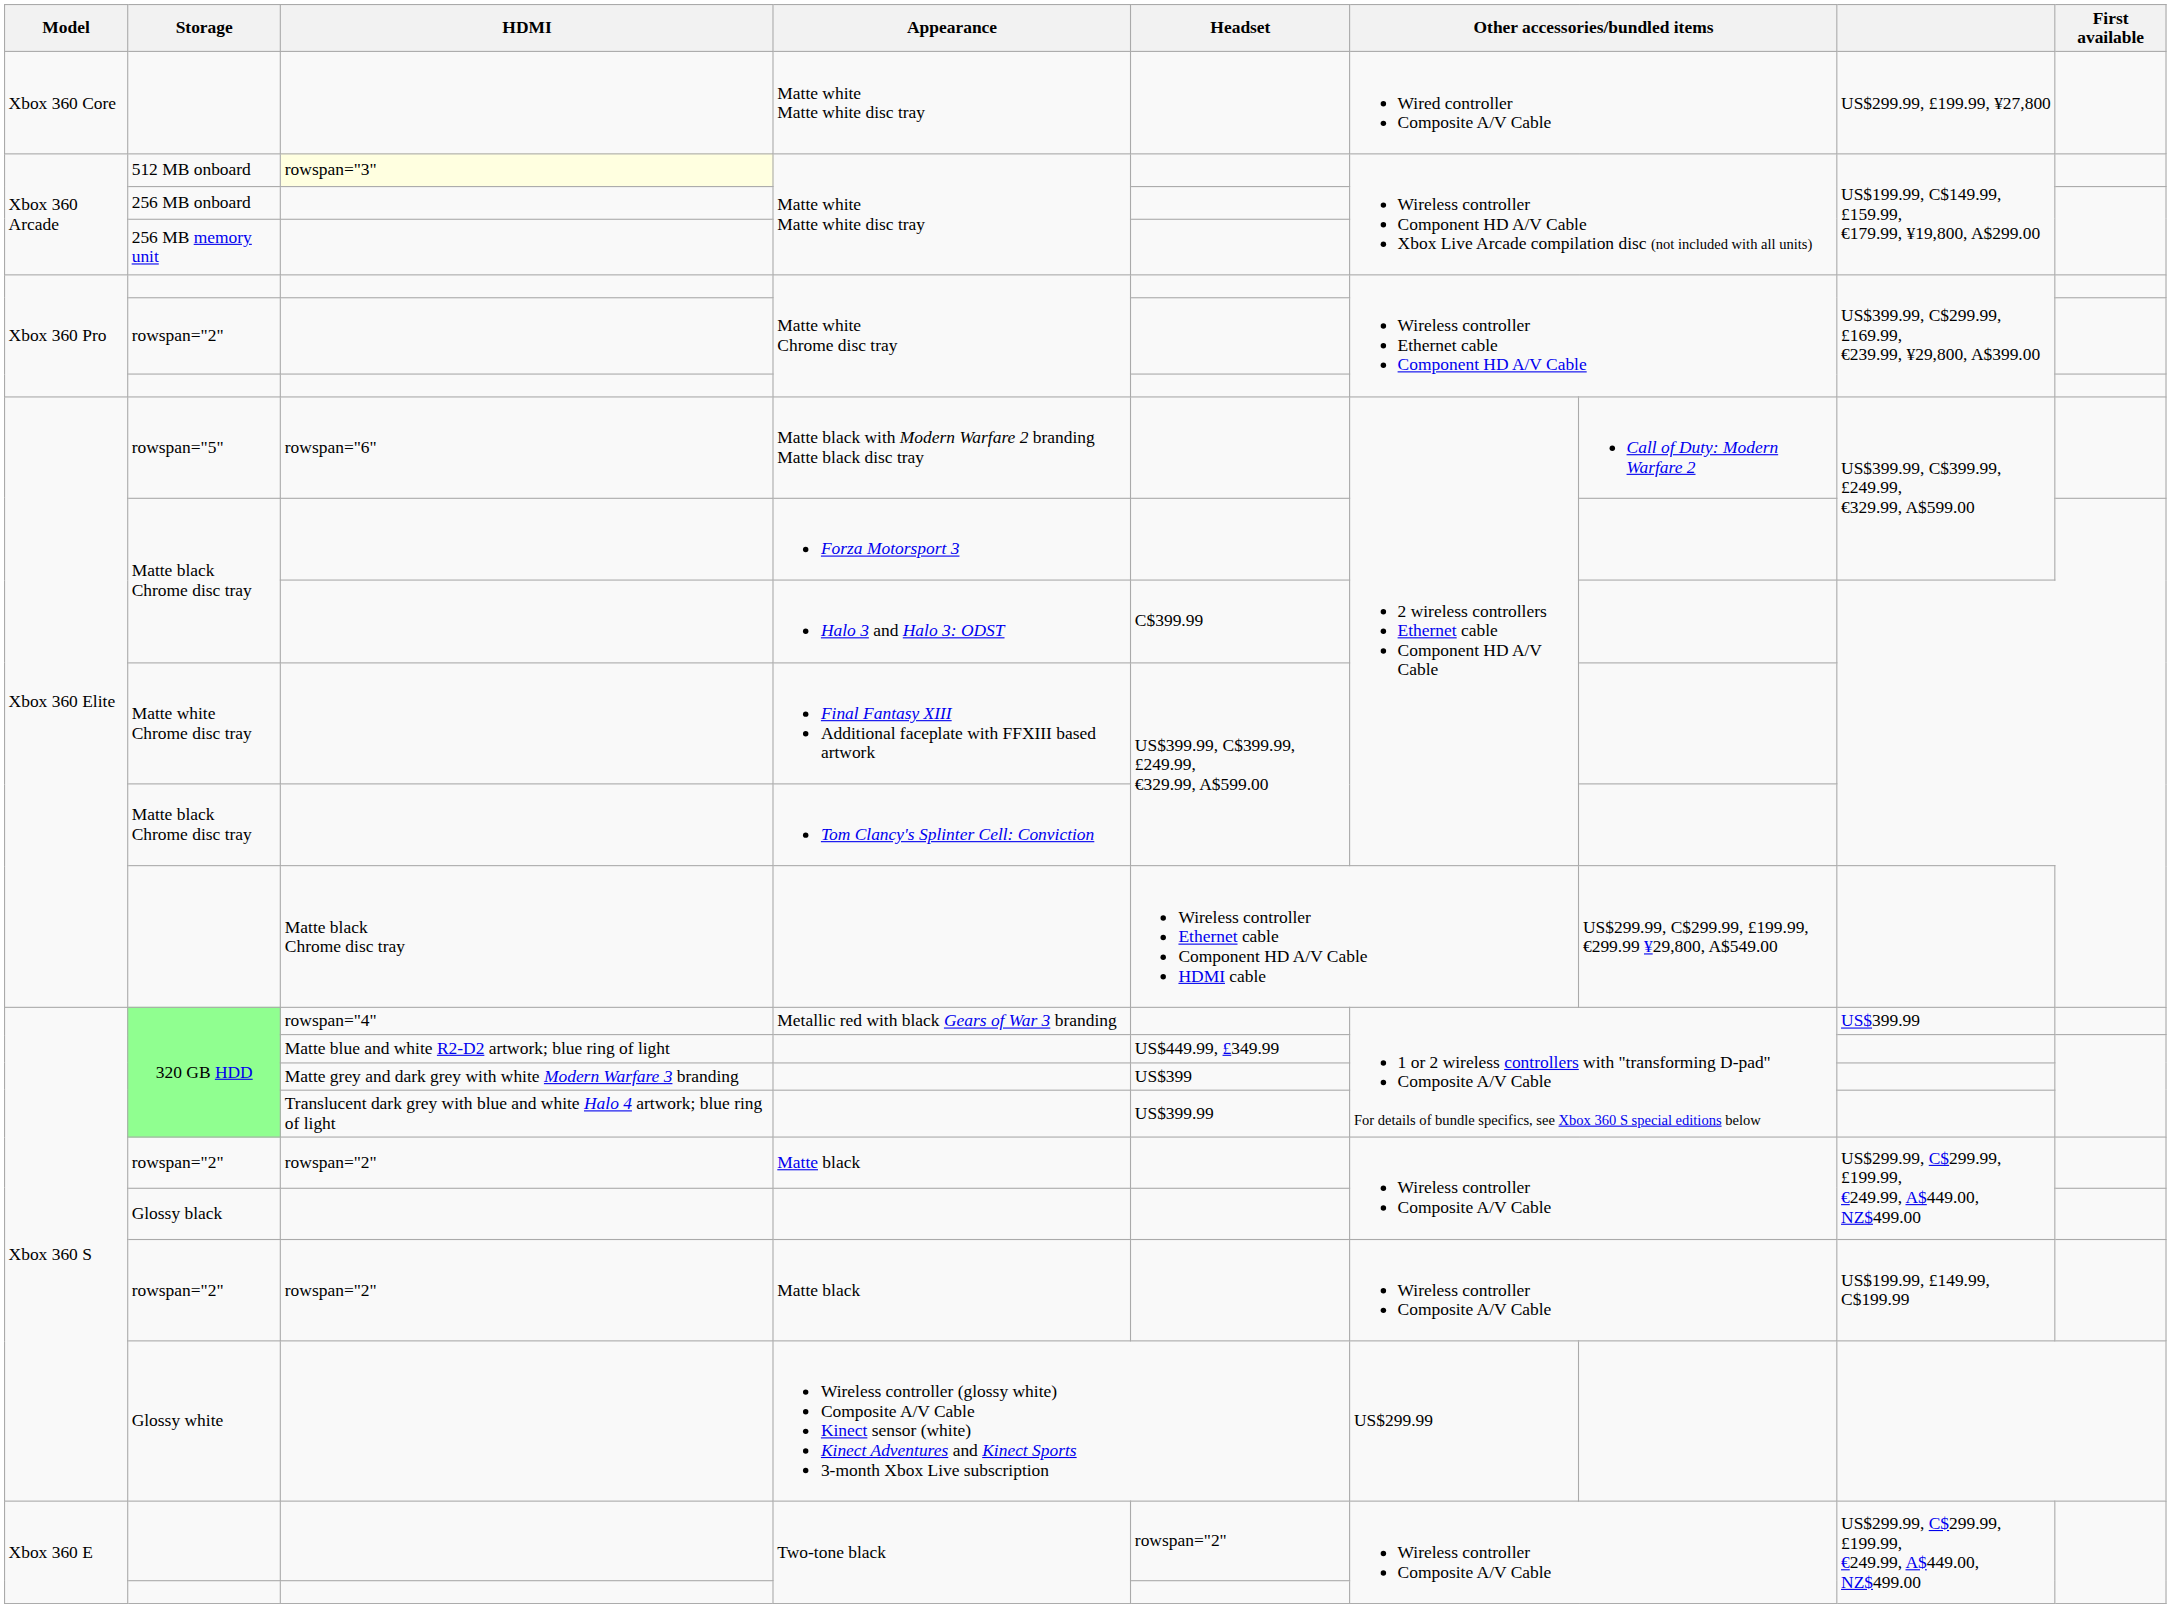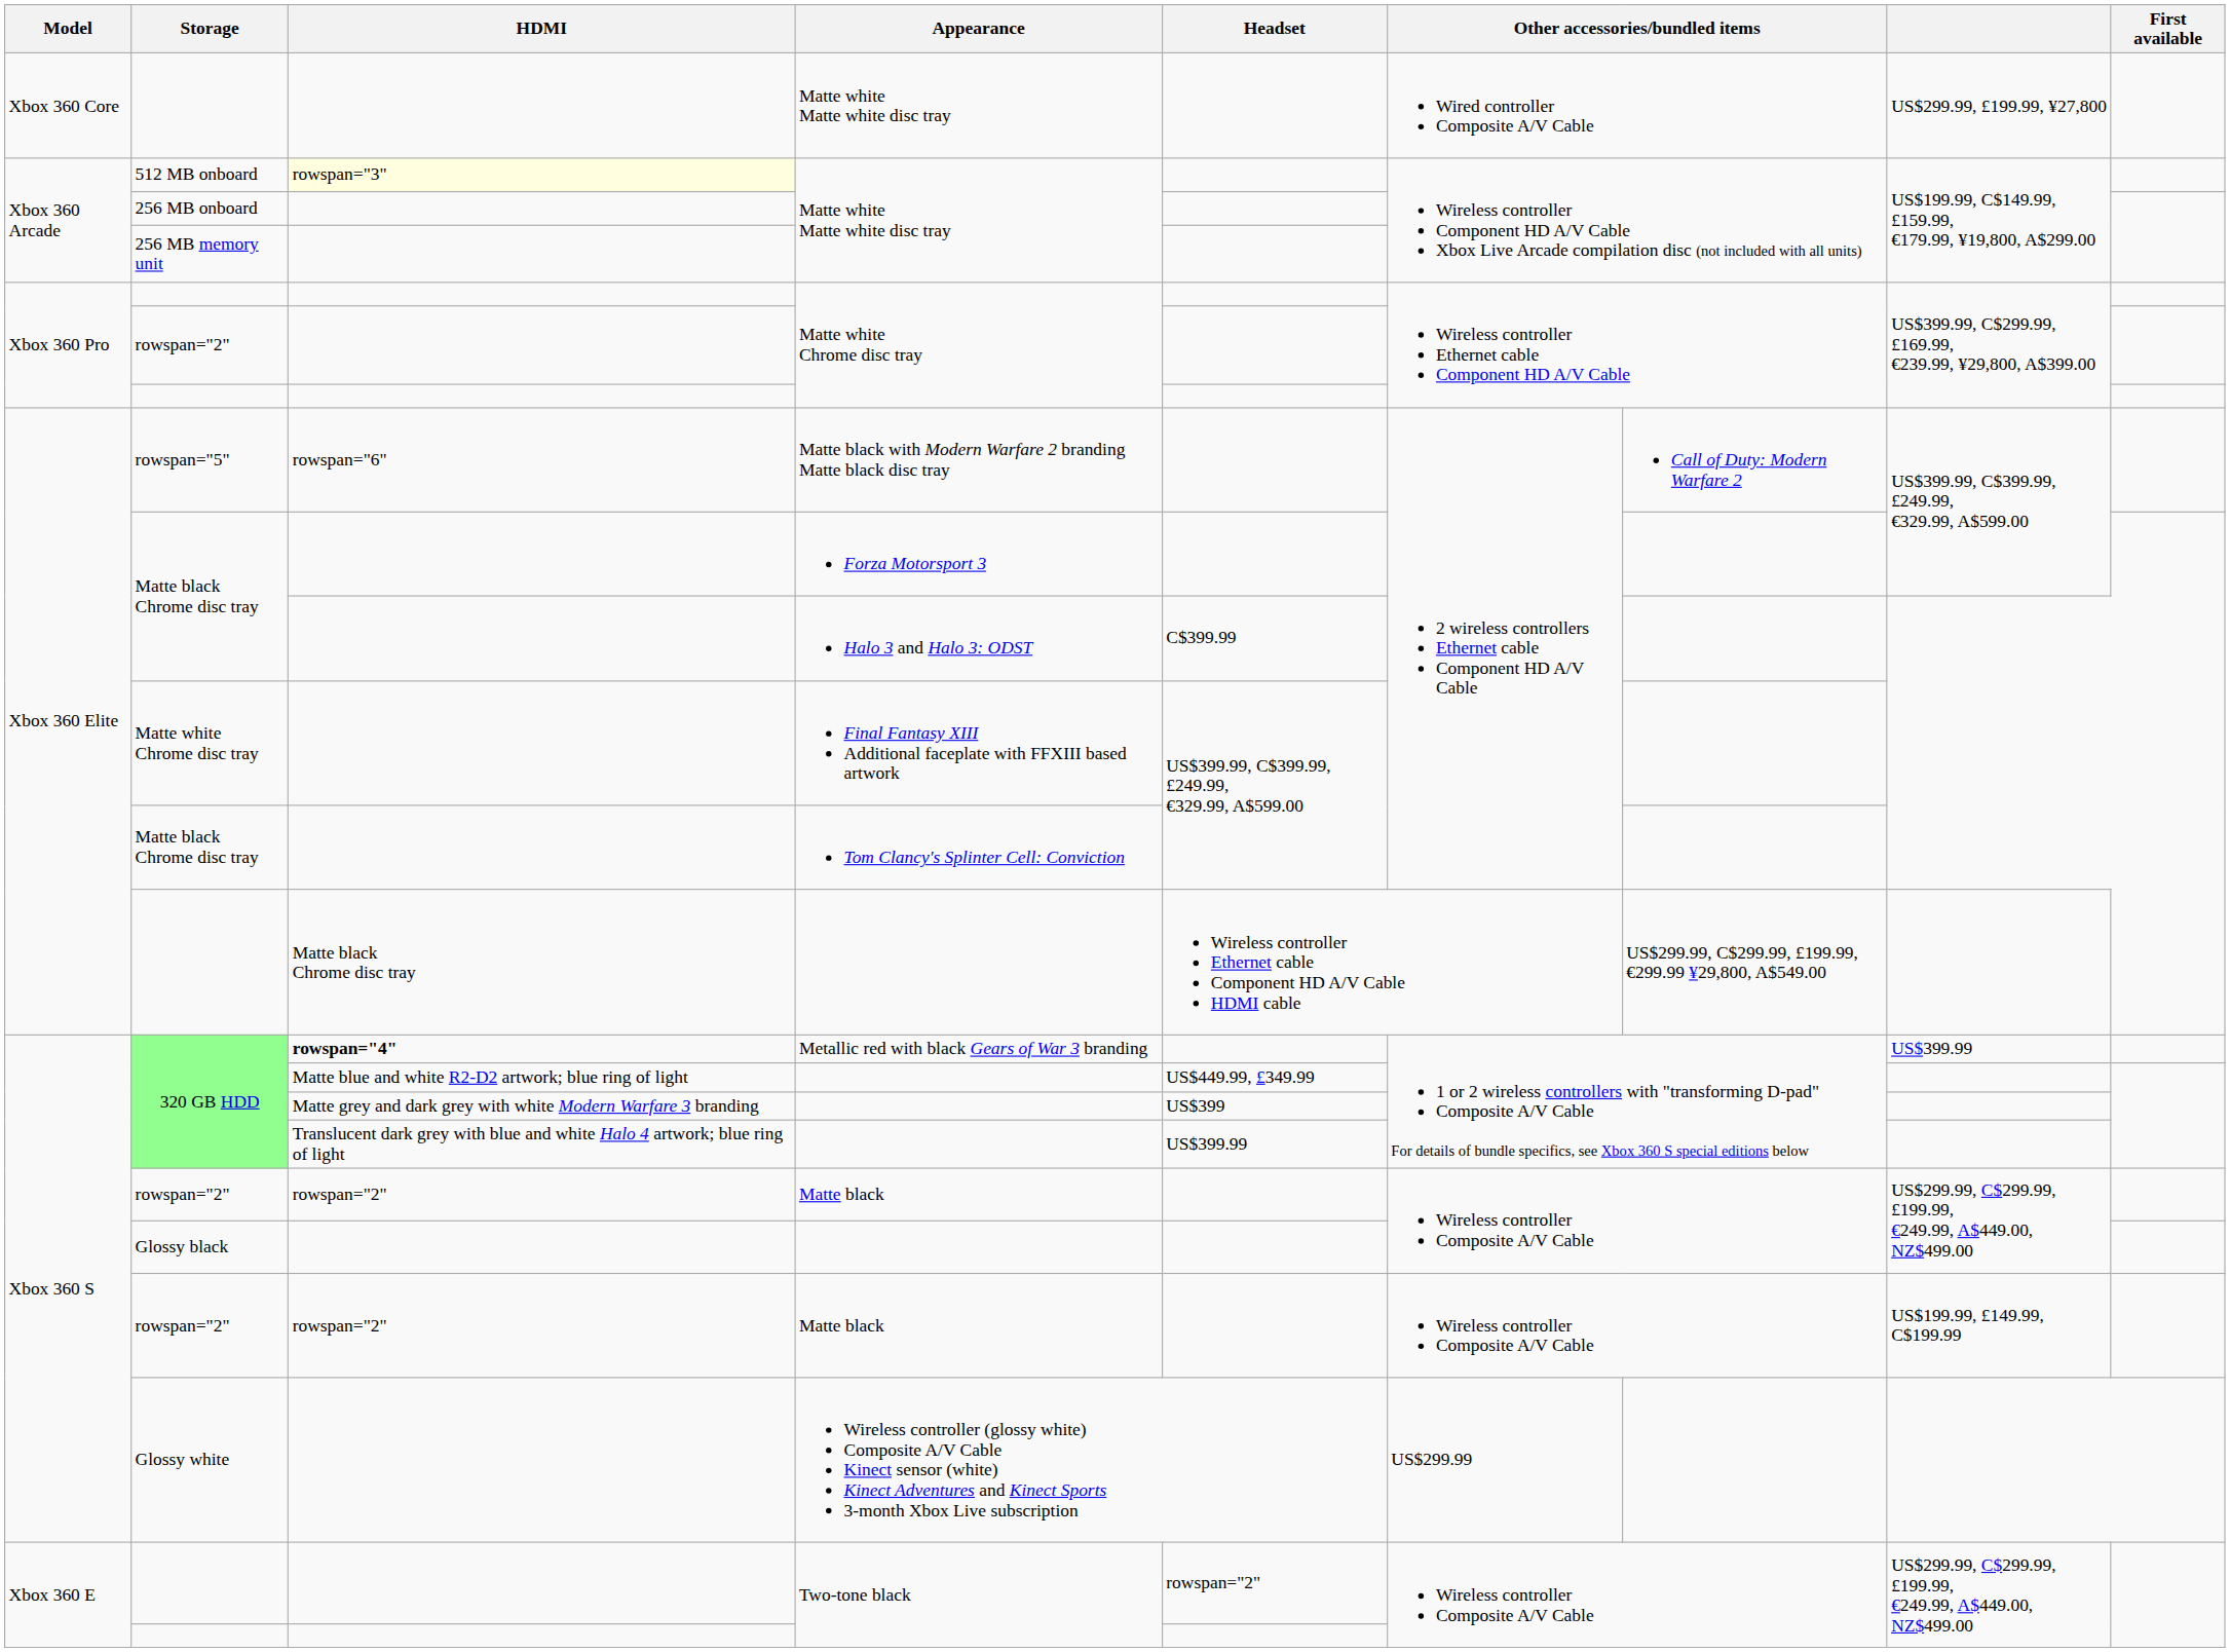Metallic red with black Gears of War 3 branding | HDMI: normal -> bold
